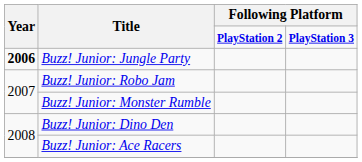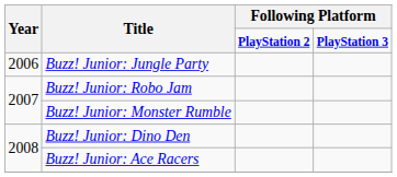Buzz! Junior: Jungle Party | Year: bold -> normal
